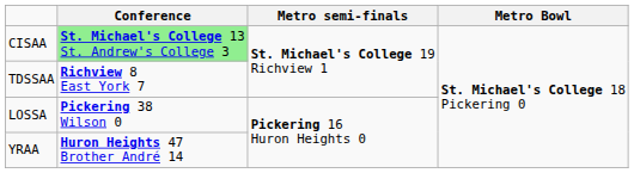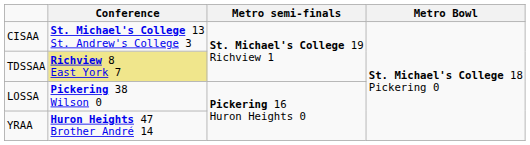CISAA | Conference: lightgreen background -> no background
TDSSAA | Conference: no background -> khaki background
